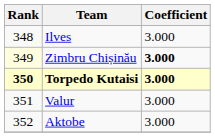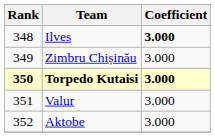Ilves | Coefficient: normal -> bold
Zimbru Chișinău | Rank: lightyellow background -> no background
Zimbru Chișinău | Coefficient: bold -> normal
